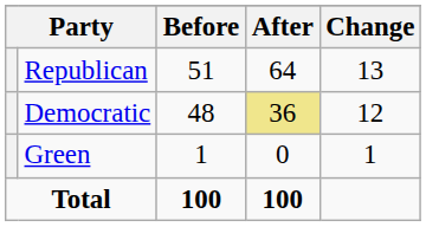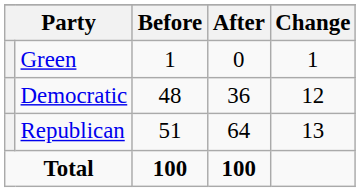rows swapped: Republican <-> Green
Democratic | After: khaki background -> no background
